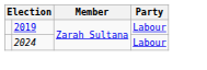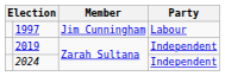+ row: 1997 | Jim Cunningham | Labour
2019 | Party: Labour -> Independent
2024 | Party: Labour -> Independent
